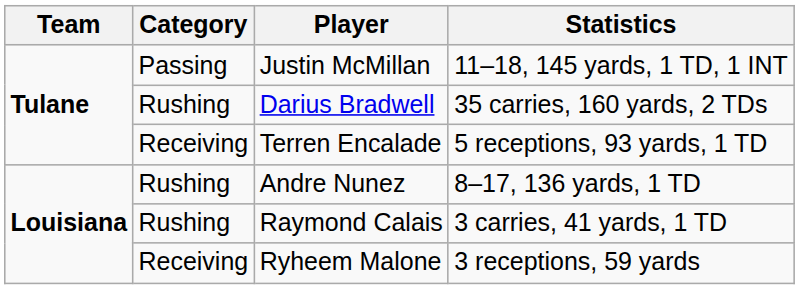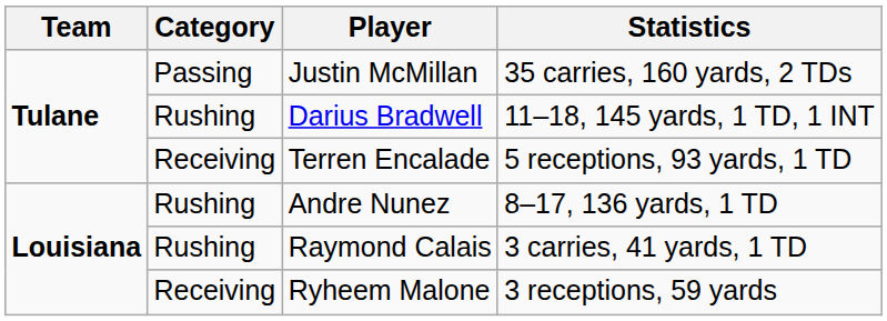Justin McMillan | Statistics: 11–18, 145 yards, 1 TD, 1 INT -> 35 carries, 160 yards, 2 TDs
Darius Bradwell | Statistics: 35 carries, 160 yards, 2 TDs -> 11–18, 145 yards, 1 TD, 1 INT
